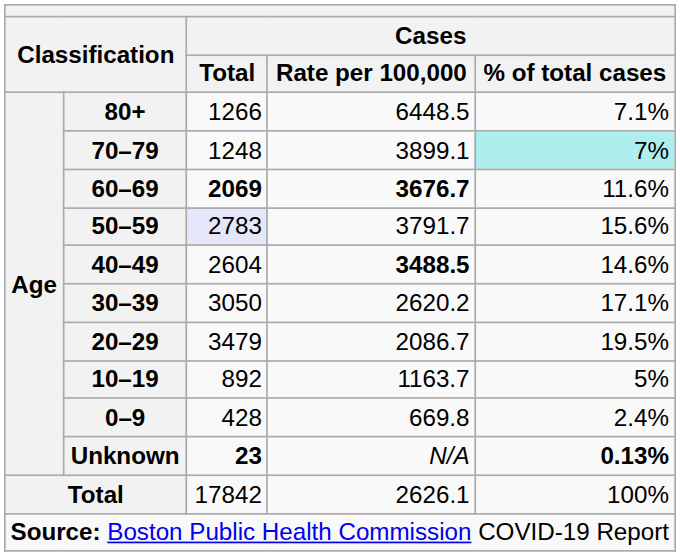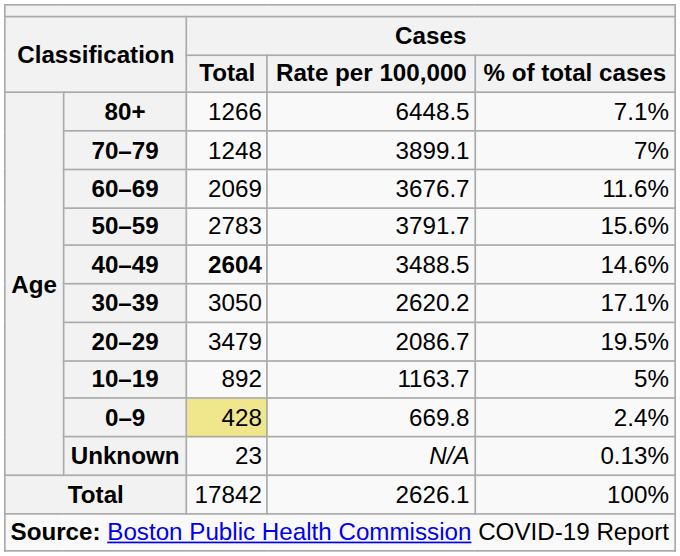70–79 | Cases / % of total cases: paleturquoise background -> no background
60–69 | Cases / Total: bold -> normal
60–69 | Cases / Rate per 100,000: bold -> normal
50–59 | Cases / Total: lavender background -> no background
40–49 | Cases / Total: normal -> bold
40–49 | Cases / Rate per 100,000: bold -> normal
0–9 | Cases / Total: no background -> khaki background
Unknown | Cases / Total: bold -> normal
Unknown | Cases / % of total cases: bold -> normal
